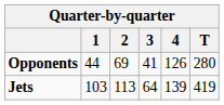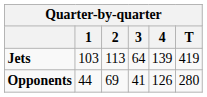rows swapped: Jets <-> Opponents
